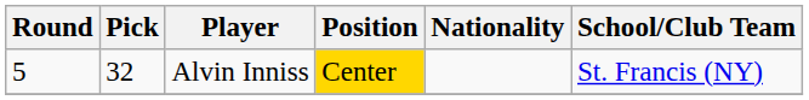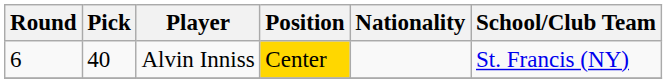Alvin Inniss | Round: 5 -> 6
Alvin Inniss | Pick: 32 -> 40
